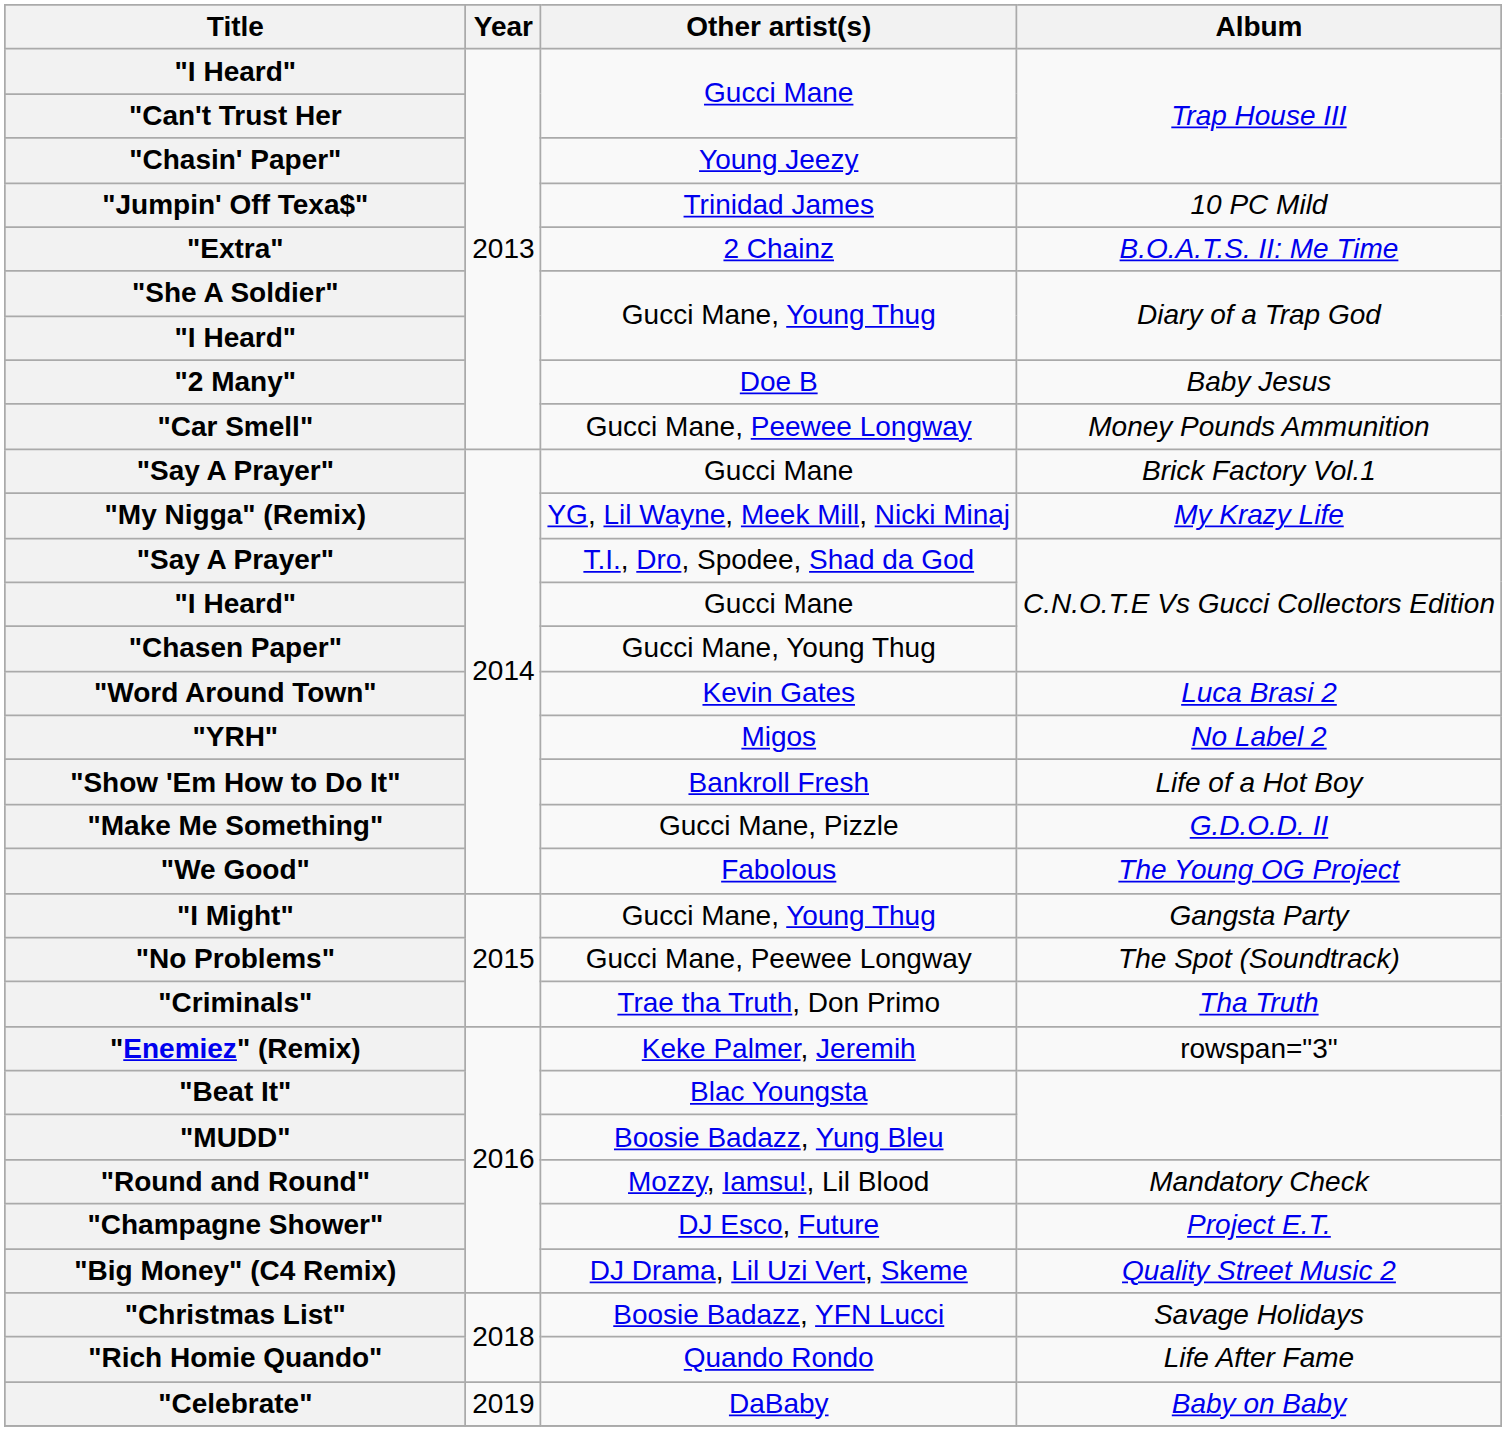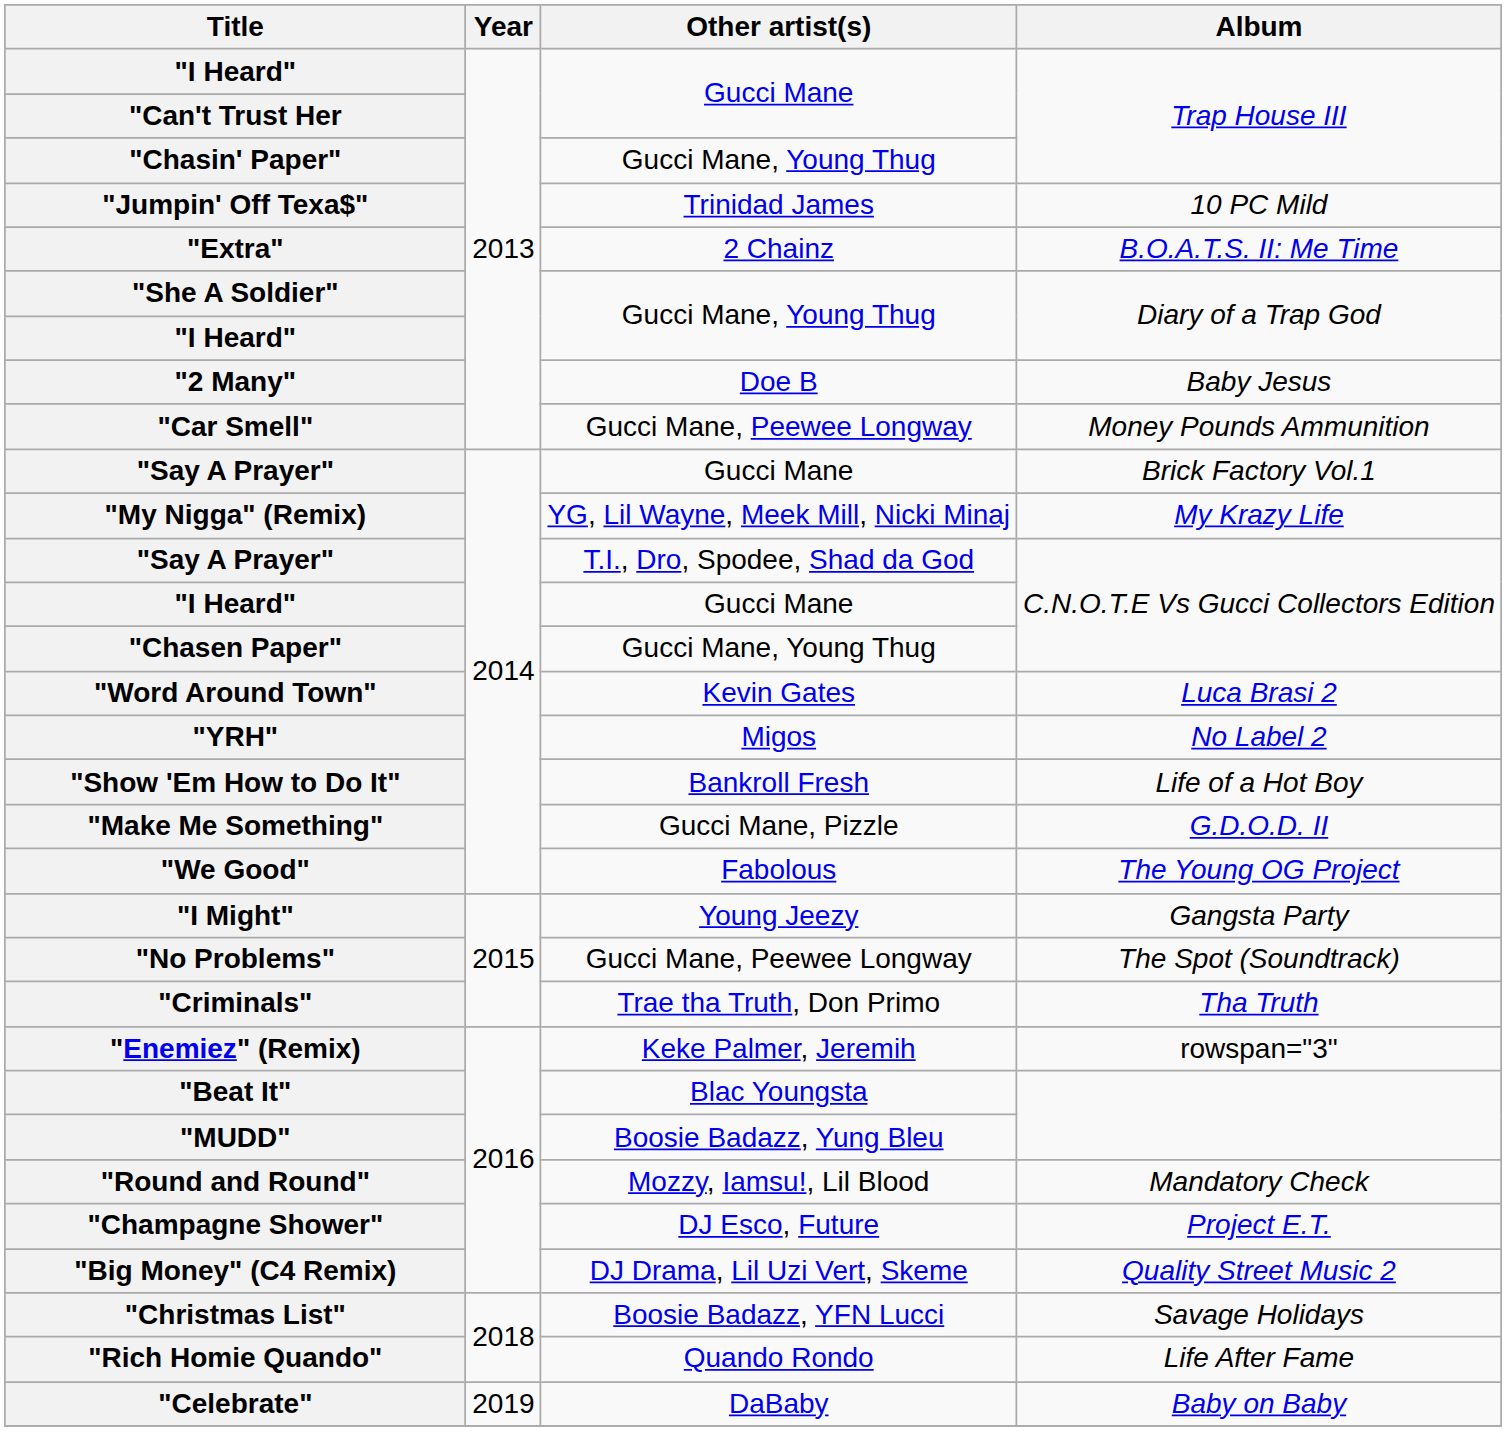"Chasin' Paper" | Other artist(s): Young Jeezy -> Gucci Mane, Young Thug
"I Might" | Other artist(s): Gucci Mane, Young Thug -> Young Jeezy
